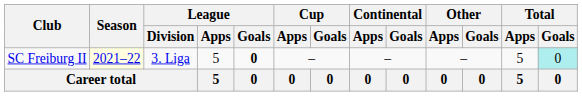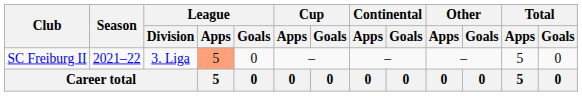SC Freiburg II | Season: lightyellow background -> no background
SC Freiburg II | League / Apps: no background -> lightsalmon background
SC Freiburg II | League / Goals: bold -> normal
SC Freiburg II | Total / Goals: paleturquoise background -> no background
